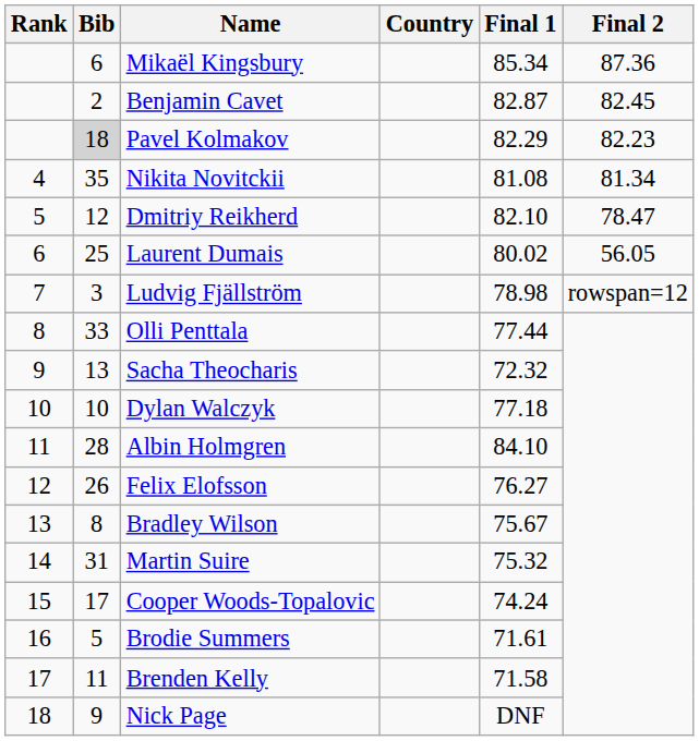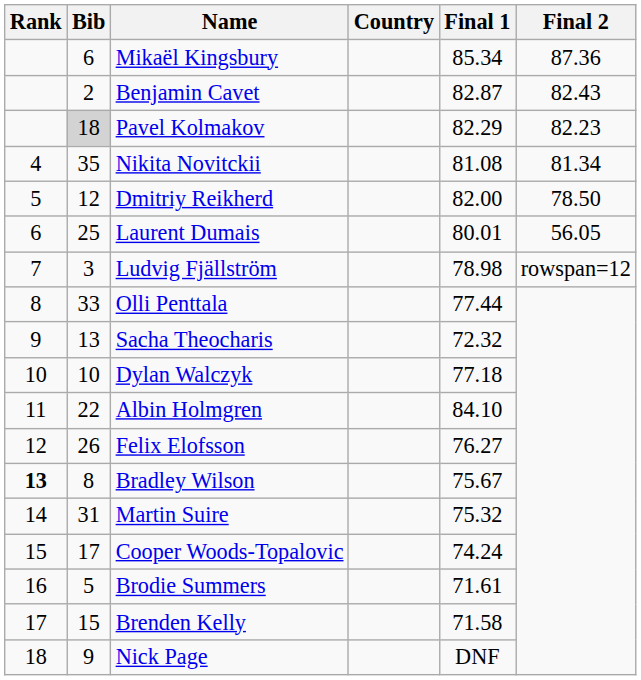Benjamin Cavet | Final 2: 82.45 -> 82.43
Dmitriy Reikherd | Final 1: 82.10 -> 82.00
Dmitriy Reikherd | Final 2: 78.47 -> 78.50
Laurent Dumais | Final 1: 80.02 -> 80.01
Albin Holmgren | Bib: 28 -> 22
Bradley Wilson | Rank: normal -> bold
Brenden Kelly | Bib: 11 -> 15
